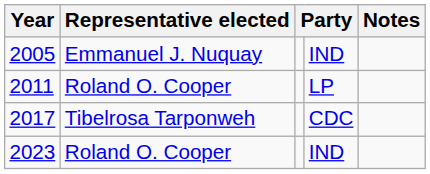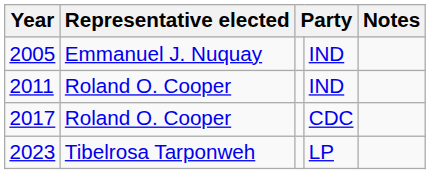2011 | column 4: LP -> IND
2017 | Representative elected: Tibelrosa Tarponweh -> Roland O. Cooper
2023 | Representative elected: Roland O. Cooper -> Tibelrosa Tarponweh
2023 | column 4: IND -> LP
